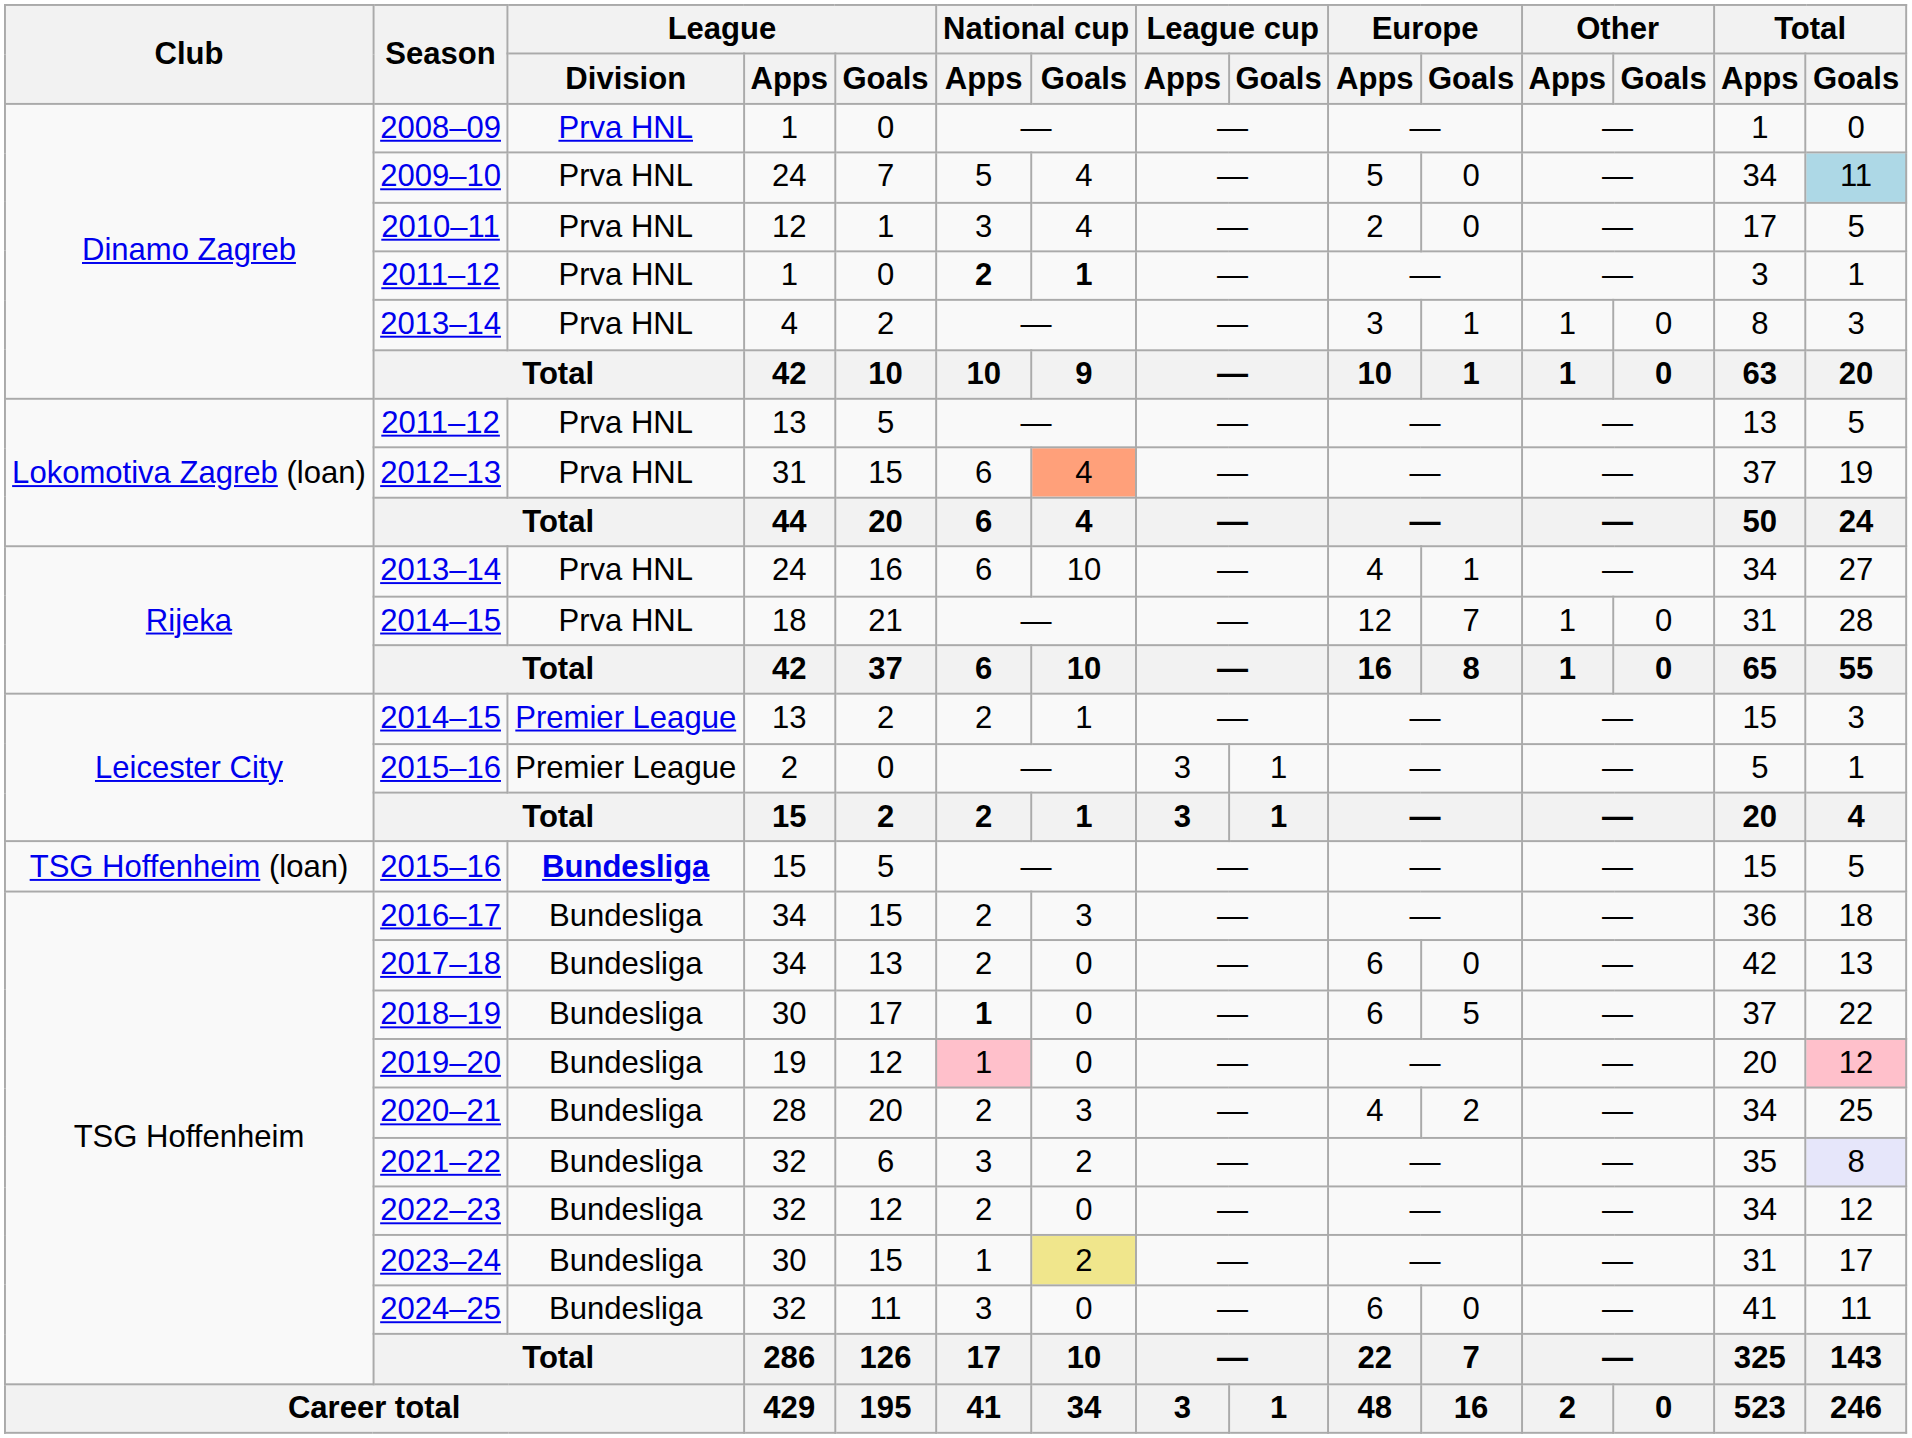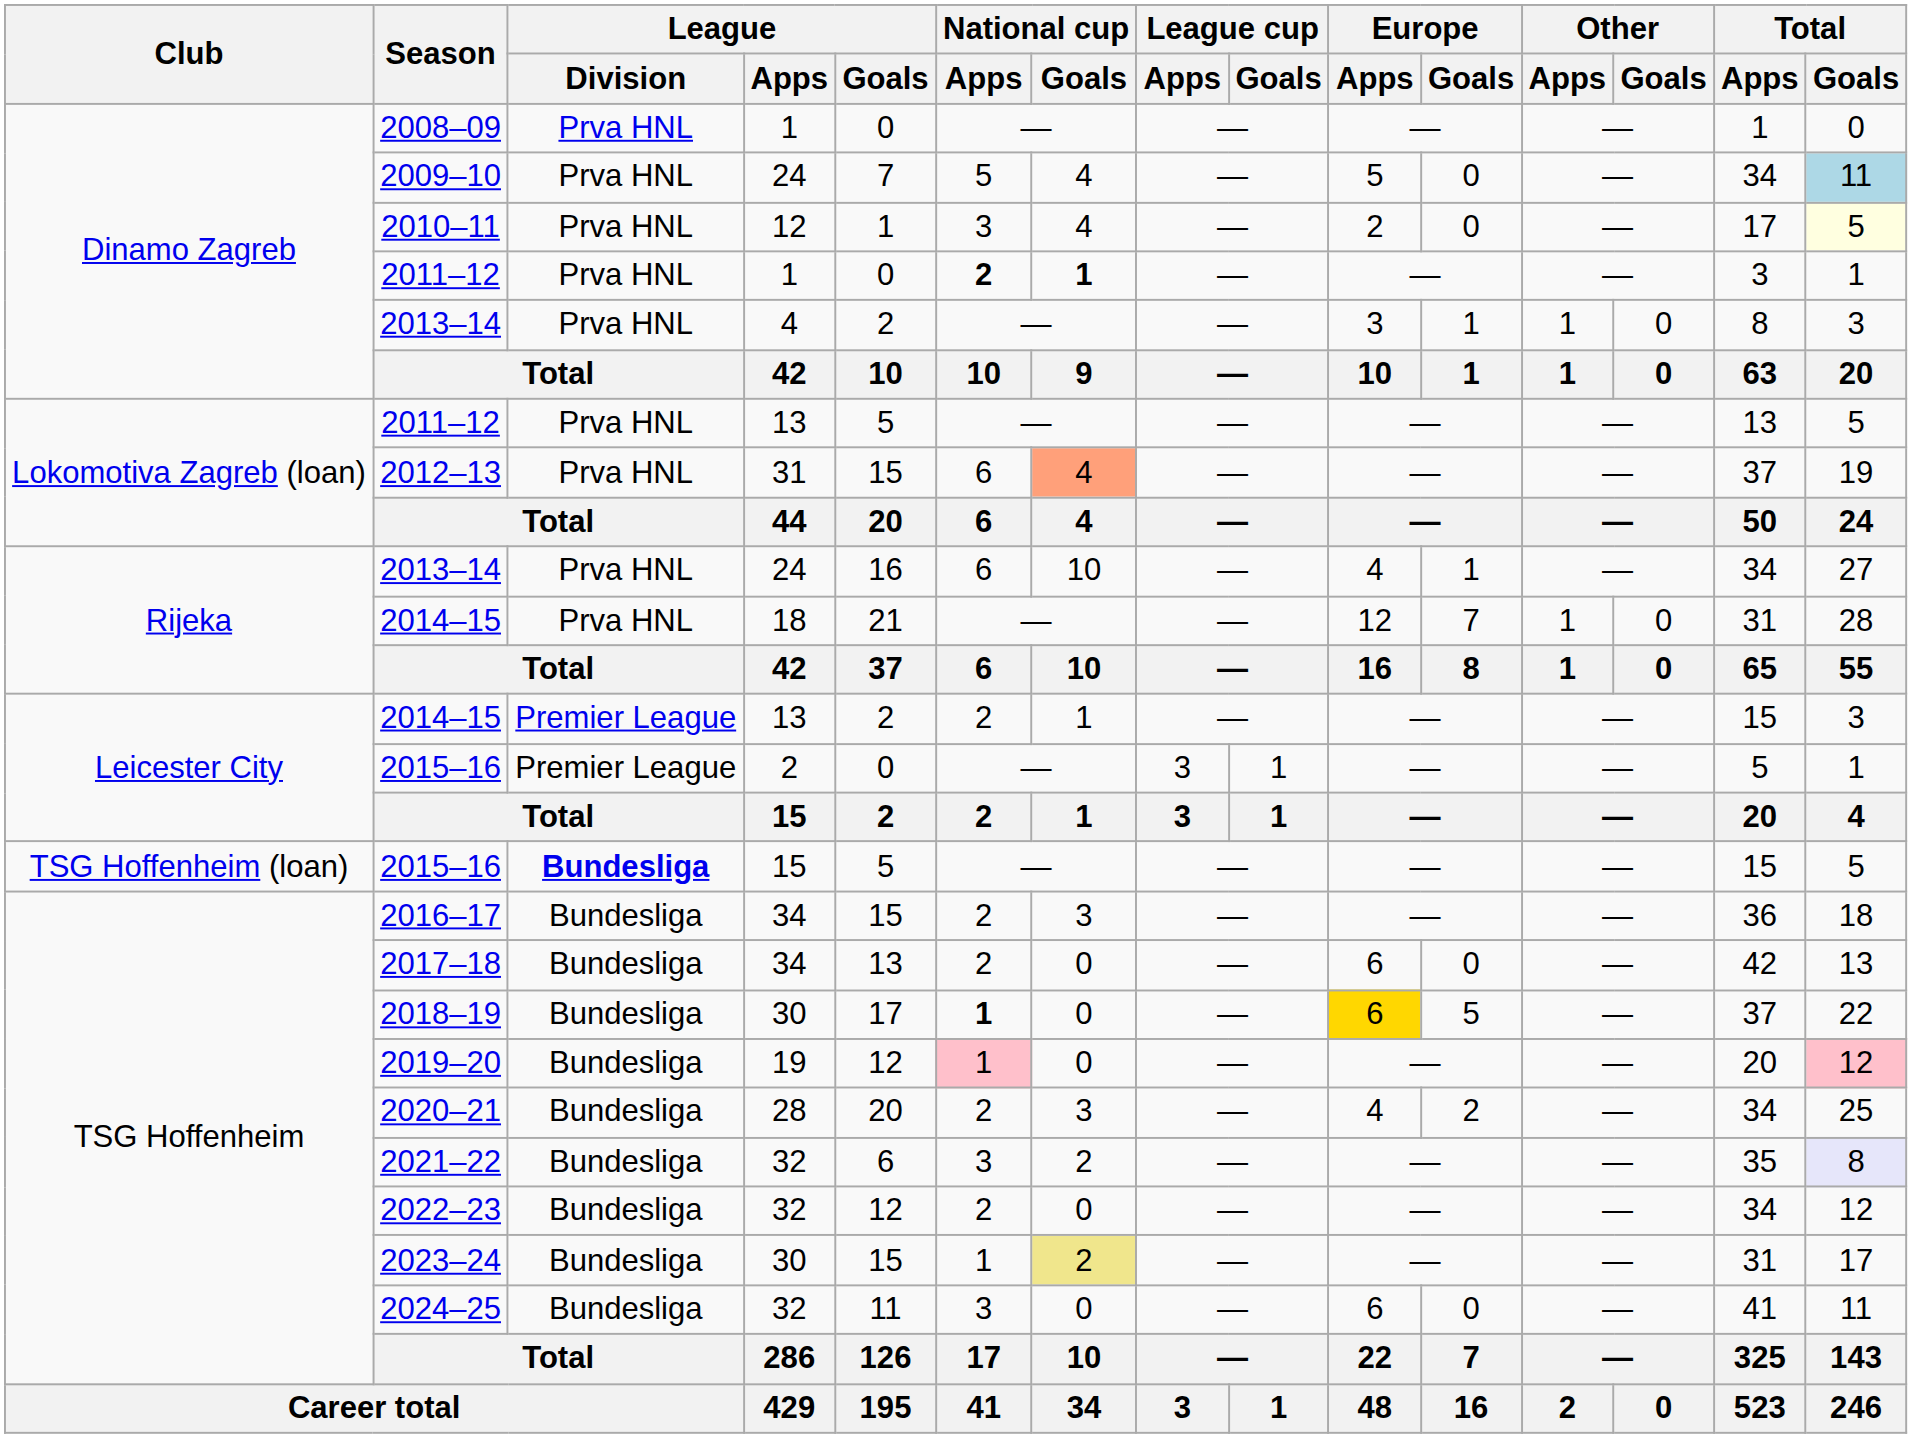2010–11 | Total / Goals: no background -> lightyellow background
2018–19 | Europe / Apps: no background -> gold background
